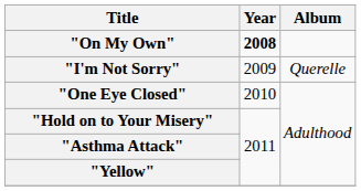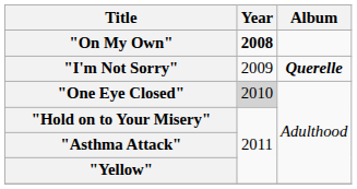"I'm Not Sorry" | Album: normal -> bold
"One Eye Closed" | Year: no background -> lightgrey background
